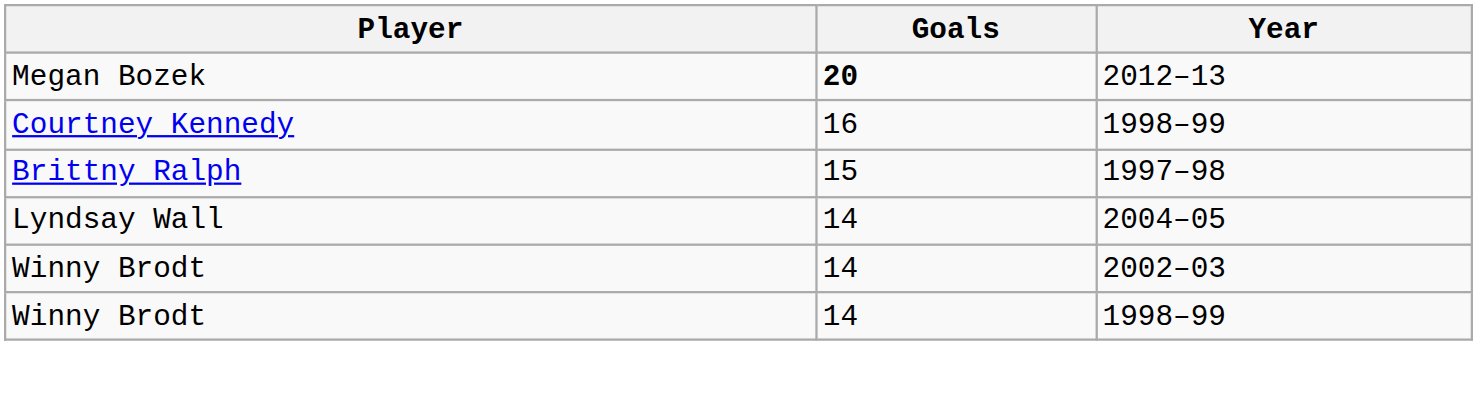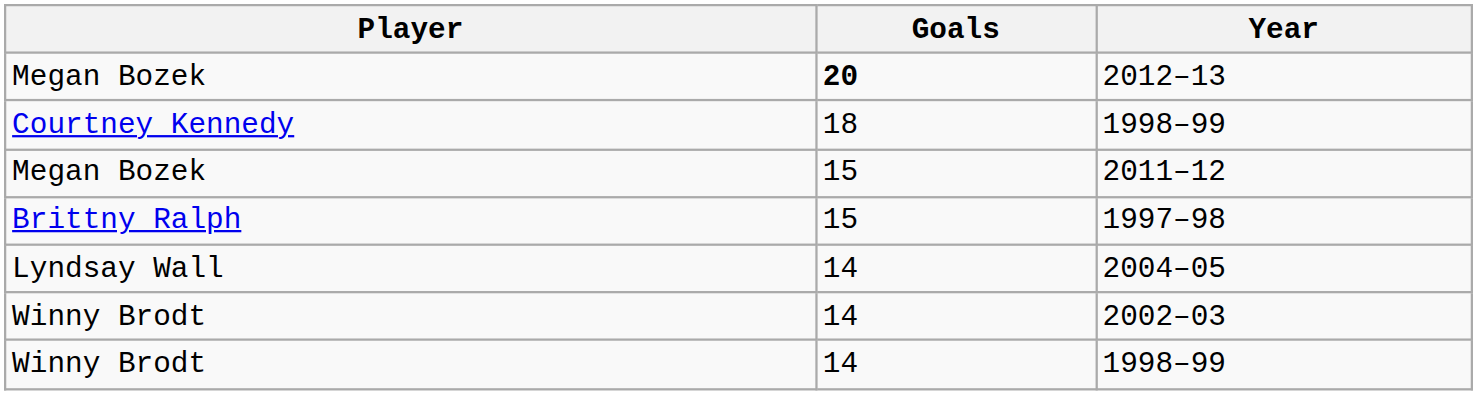Courtney Kennedy / 1998–99 | Goals: 16 -> 18
+ row: Megan Bozek | 15 | 2011–12
